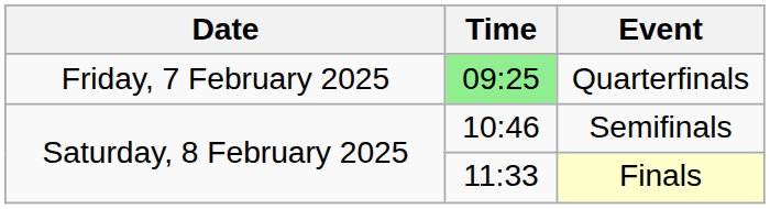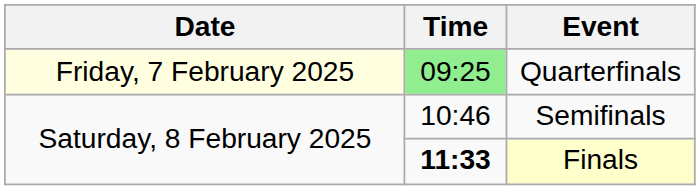Quarterfinals | Date: no background -> lightyellow background
Finals | Time: normal -> bold
